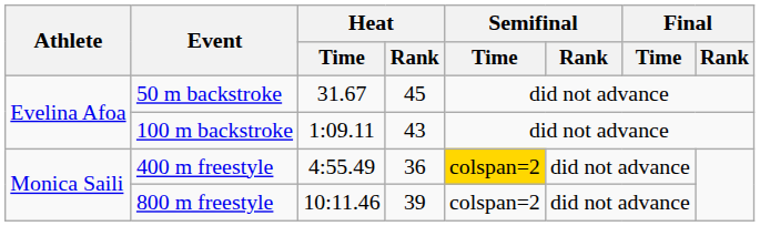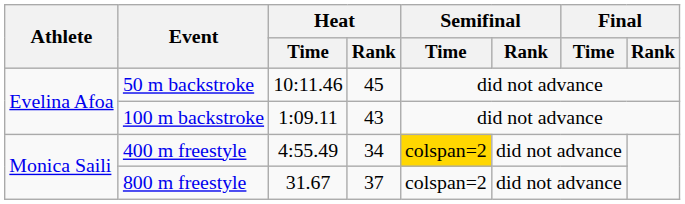50 m backstroke | Heat / Time: 31.67 -> 10:11.46
400 m freestyle | Heat / Rank: 36 -> 34
800 m freestyle | Heat / Time: 10:11.46 -> 31.67
800 m freestyle | Heat / Rank: 39 -> 37
